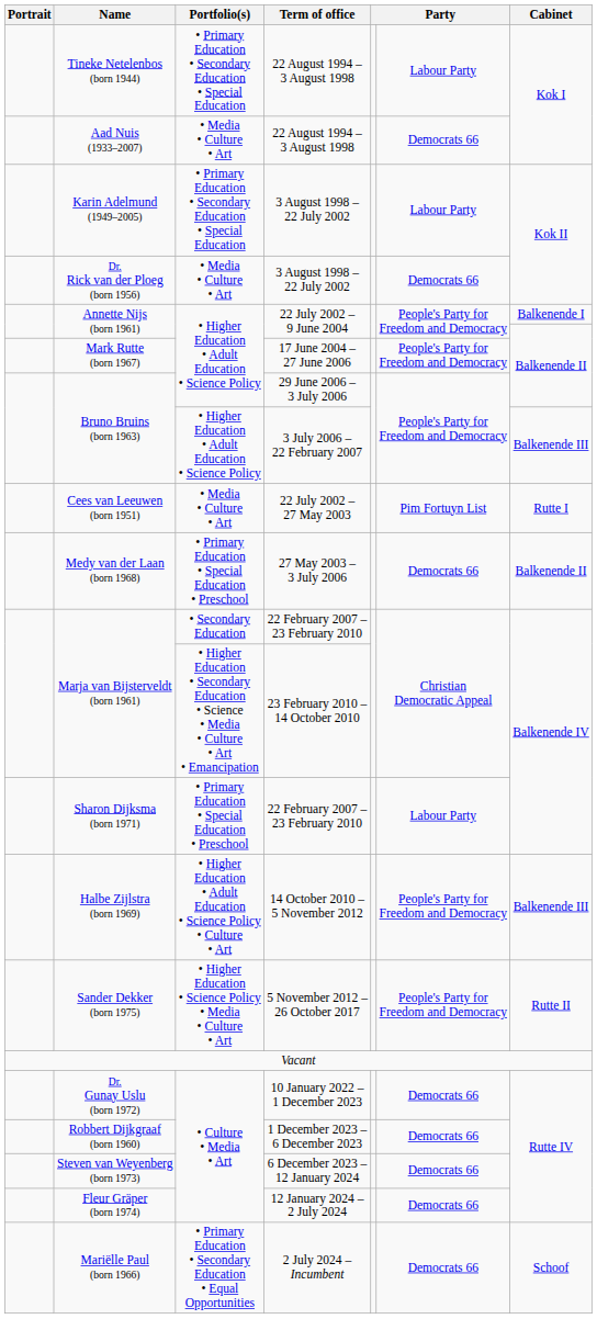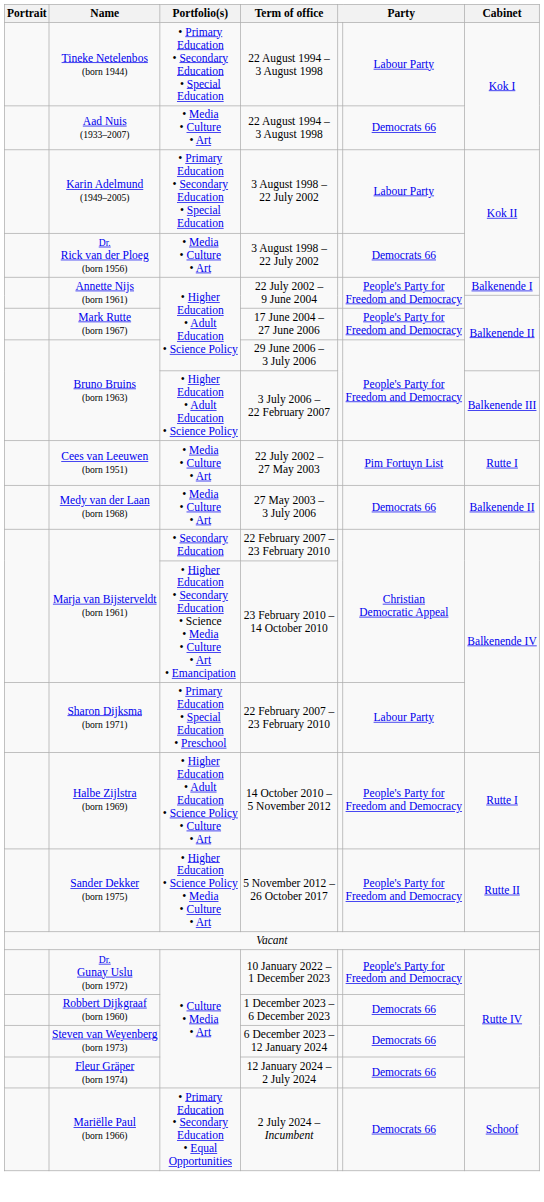Medy van der Laan (born 1968) | Portfolio(s): • Primary Education • Special Education • Preschool -> • Media • Culture • Art
Halbe Zijlstra (born 1969) | Cabinet: Balkenende III -> Rutte I
Dr. Gunay Uslu (born 1972) | column 6: Democrats 66 -> People's Party for Freedom and Democracy
